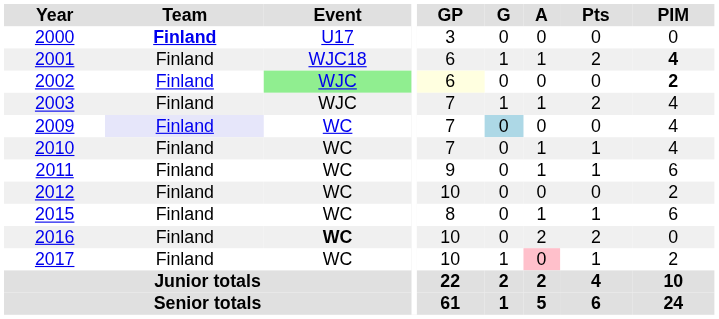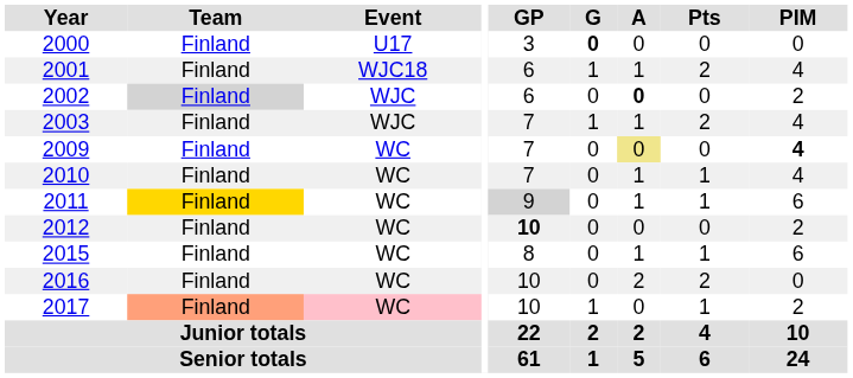2000 | Team: bold -> normal
2000 | G: normal -> bold
2001 | PIM: bold -> normal
2002 | Team: no background -> lightgrey background
2002 | Event: lightgreen background -> no background
2002 | GP: lightyellow background -> no background
2002 | A: normal -> bold
2002 | PIM: bold -> normal
2009 | Team: lavender background -> no background
2009 | G: lightblue background -> no background
2009 | A: no background -> khaki background
2009 | PIM: normal -> bold
2011 | Team: no background -> gold background
2011 | GP: no background -> lightgrey background
2012 | GP: normal -> bold
2016 | Event: bold -> normal
2017 | Team: no background -> lightsalmon background
2017 | Event: no background -> pink background
2017 | A: pink background -> no background
